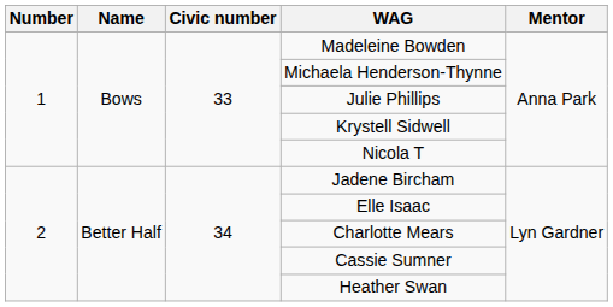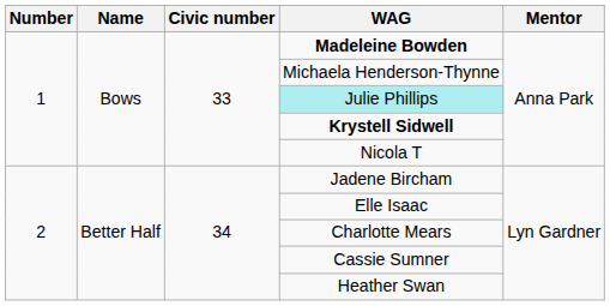Madeleine Bowden | WAG: normal -> bold
Julie Phillips | WAG: no background -> paleturquoise background
Krystell Sidwell | WAG: normal -> bold
